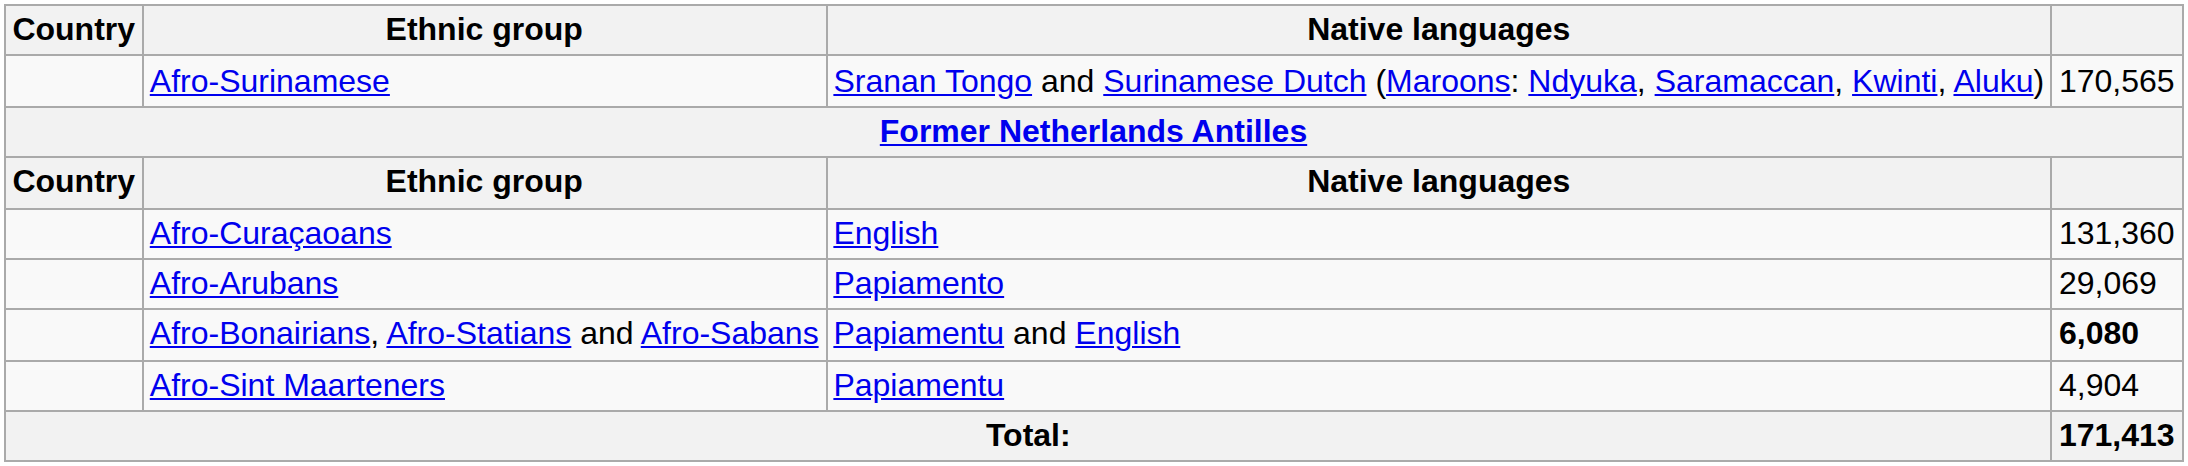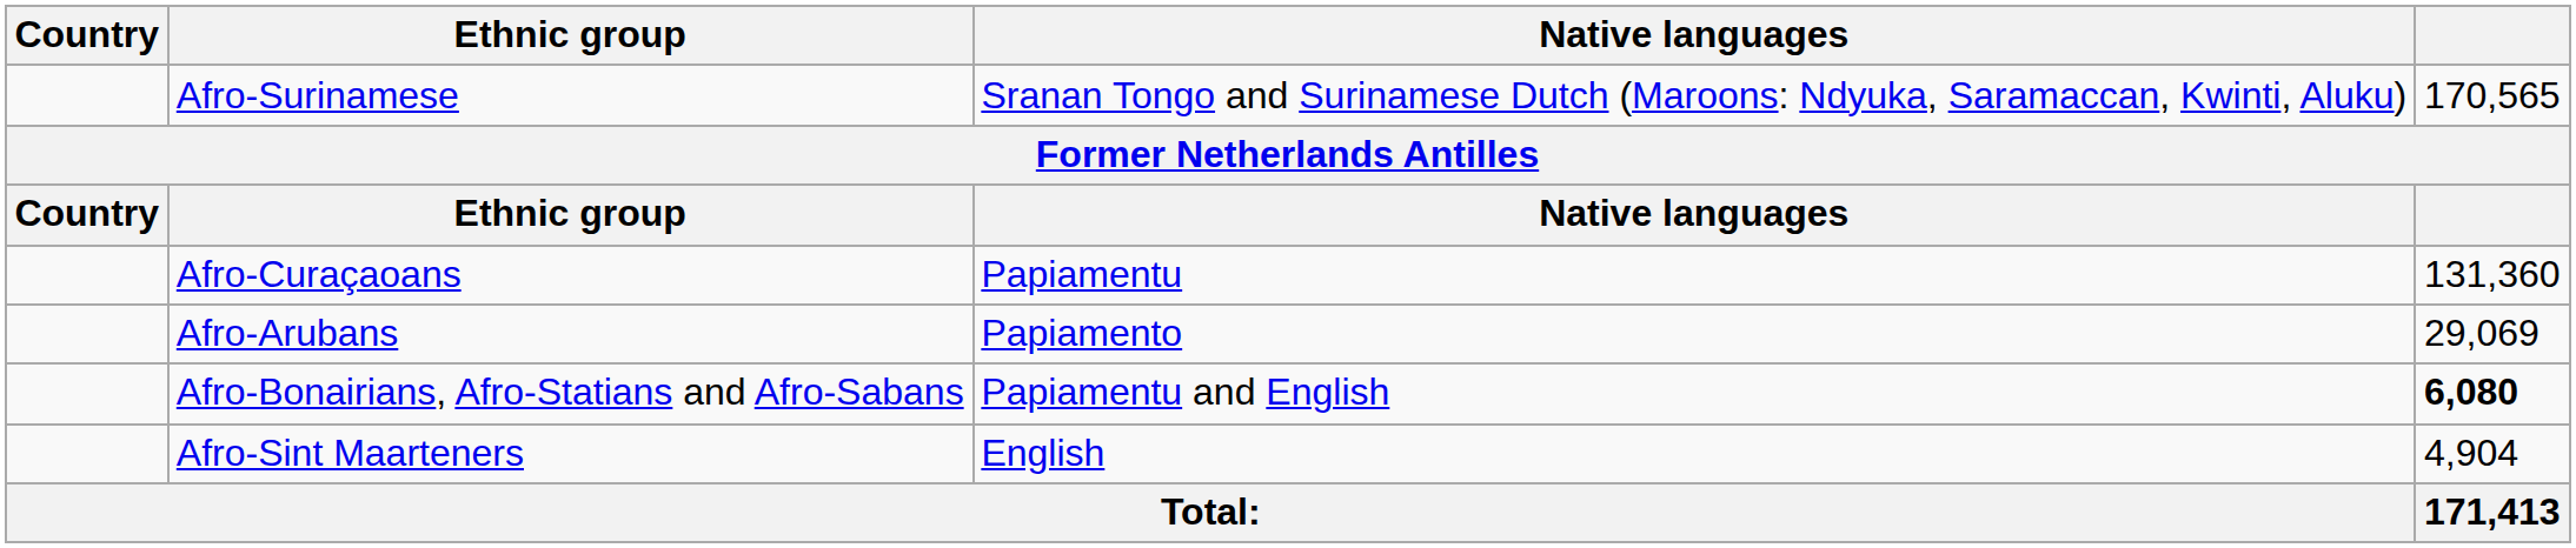Afro-Curaçaoans | Native languages: English -> Papiamentu
Afro-Sint Maarteners | Native languages: Papiamentu -> English
